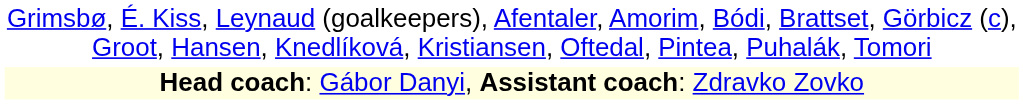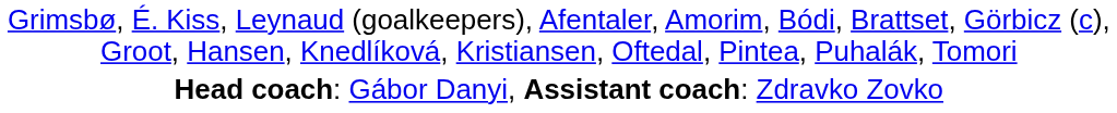row 2 | column 1: lightyellow background -> no background
